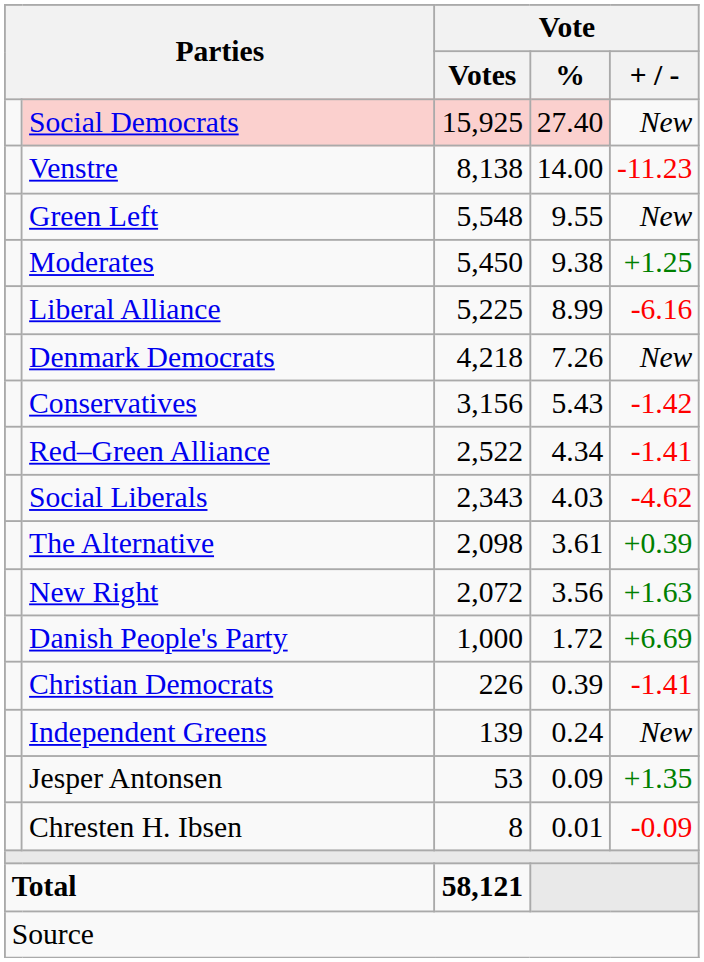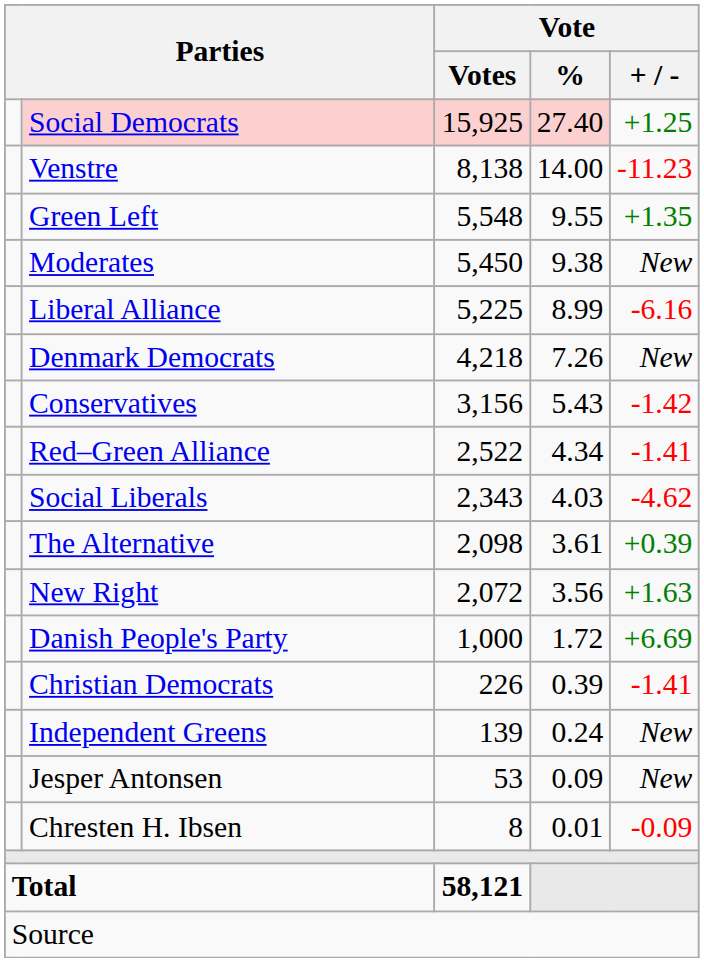Social Democrats | Vote / + / -: New -> +1.25
Green Left | Vote / + / -: New -> +1.35
Moderates | Vote / + / -: +1.25 -> New
Jesper Antonsen | Vote / + / -: +1.35 -> New
